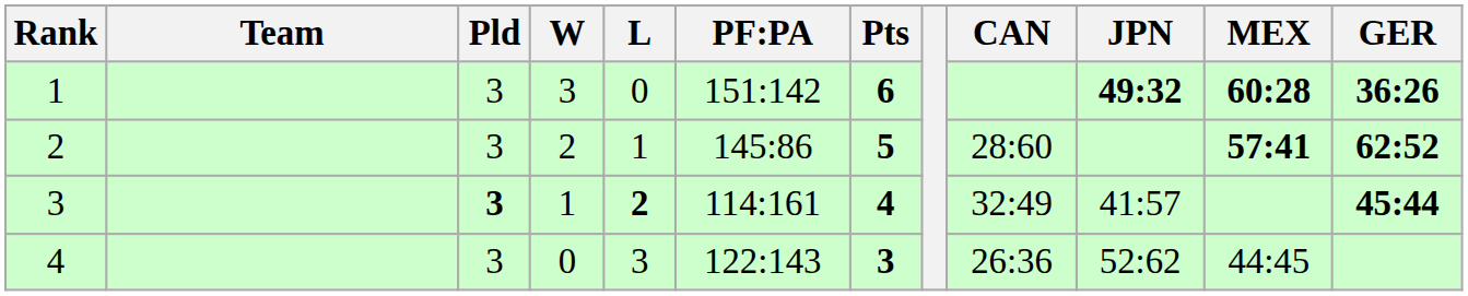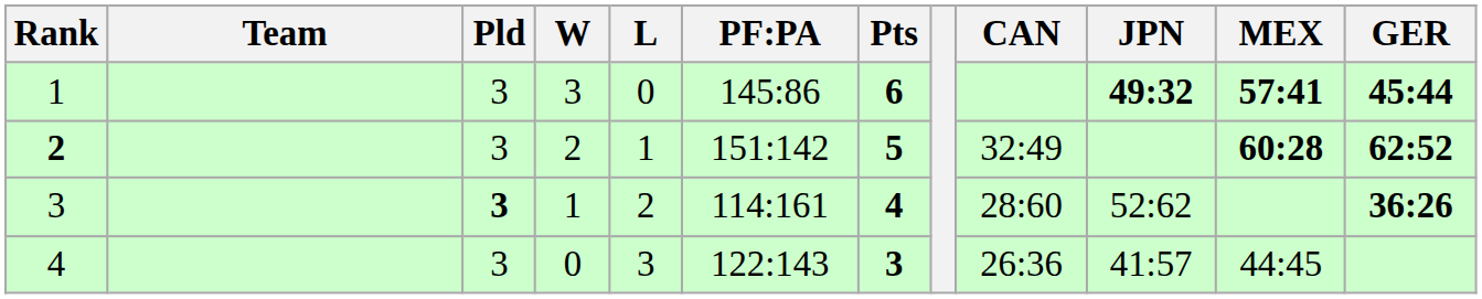row 2 | PF:PA: 151:142 -> 145:86
row 2 | MEX: 60:28 -> 57:41
row 2 | GER: 36:26 -> 45:44
row 3 | Rank: normal -> bold
row 3 | PF:PA: 145:86 -> 151:142
row 3 | CAN: 28:60 -> 32:49
row 3 | MEX: 57:41 -> 60:28
row 4 | L: bold -> normal
row 4 | CAN: 32:49 -> 28:60
row 4 | JPN: 41:57 -> 52:62
row 4 | GER: 45:44 -> 36:26
row 5 | JPN: 52:62 -> 41:57
